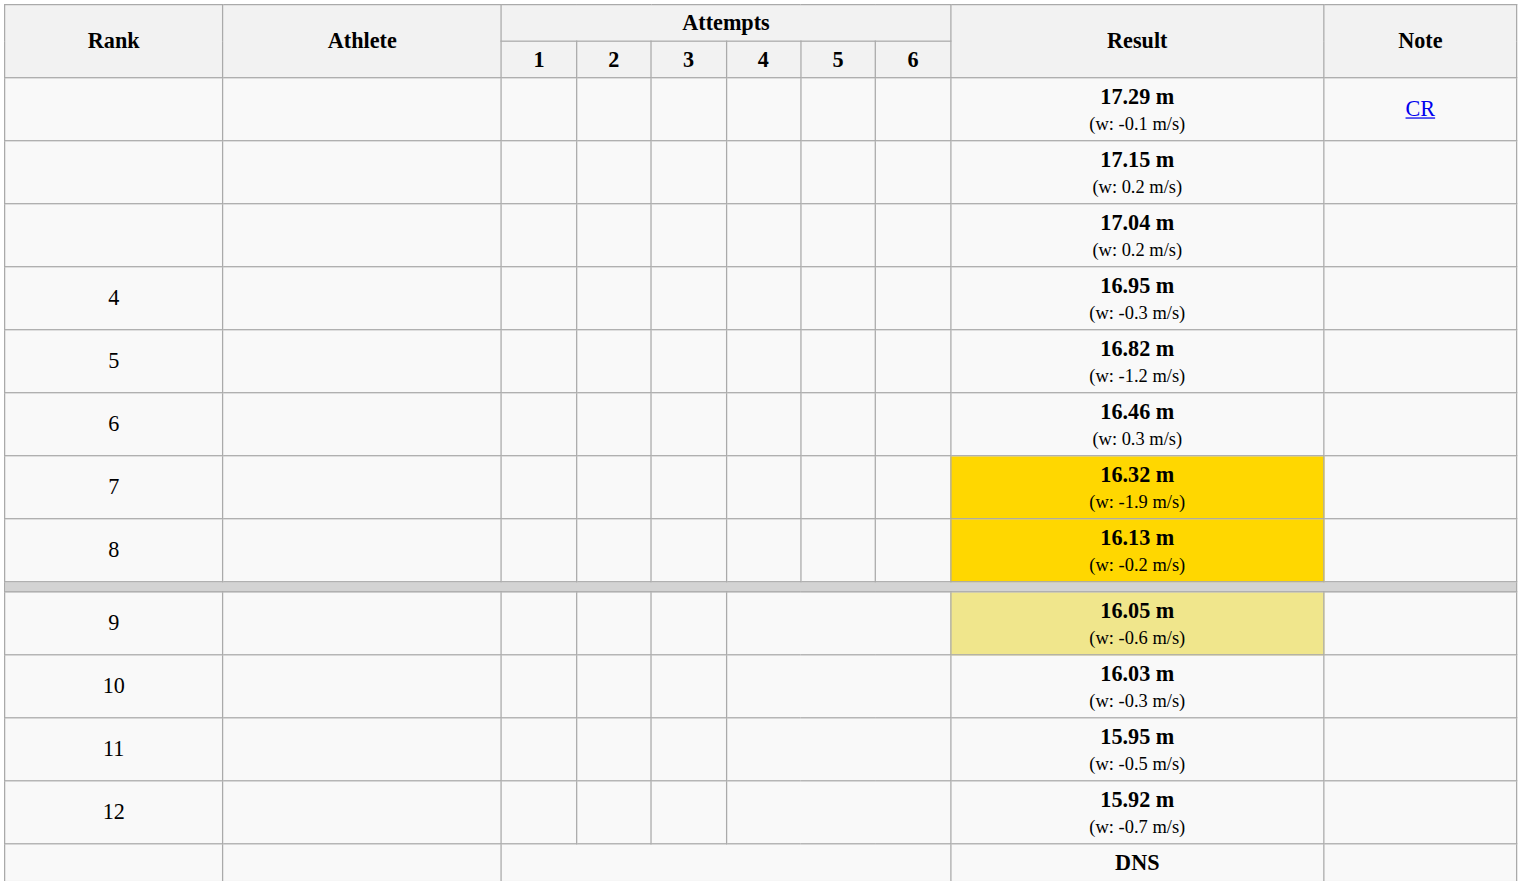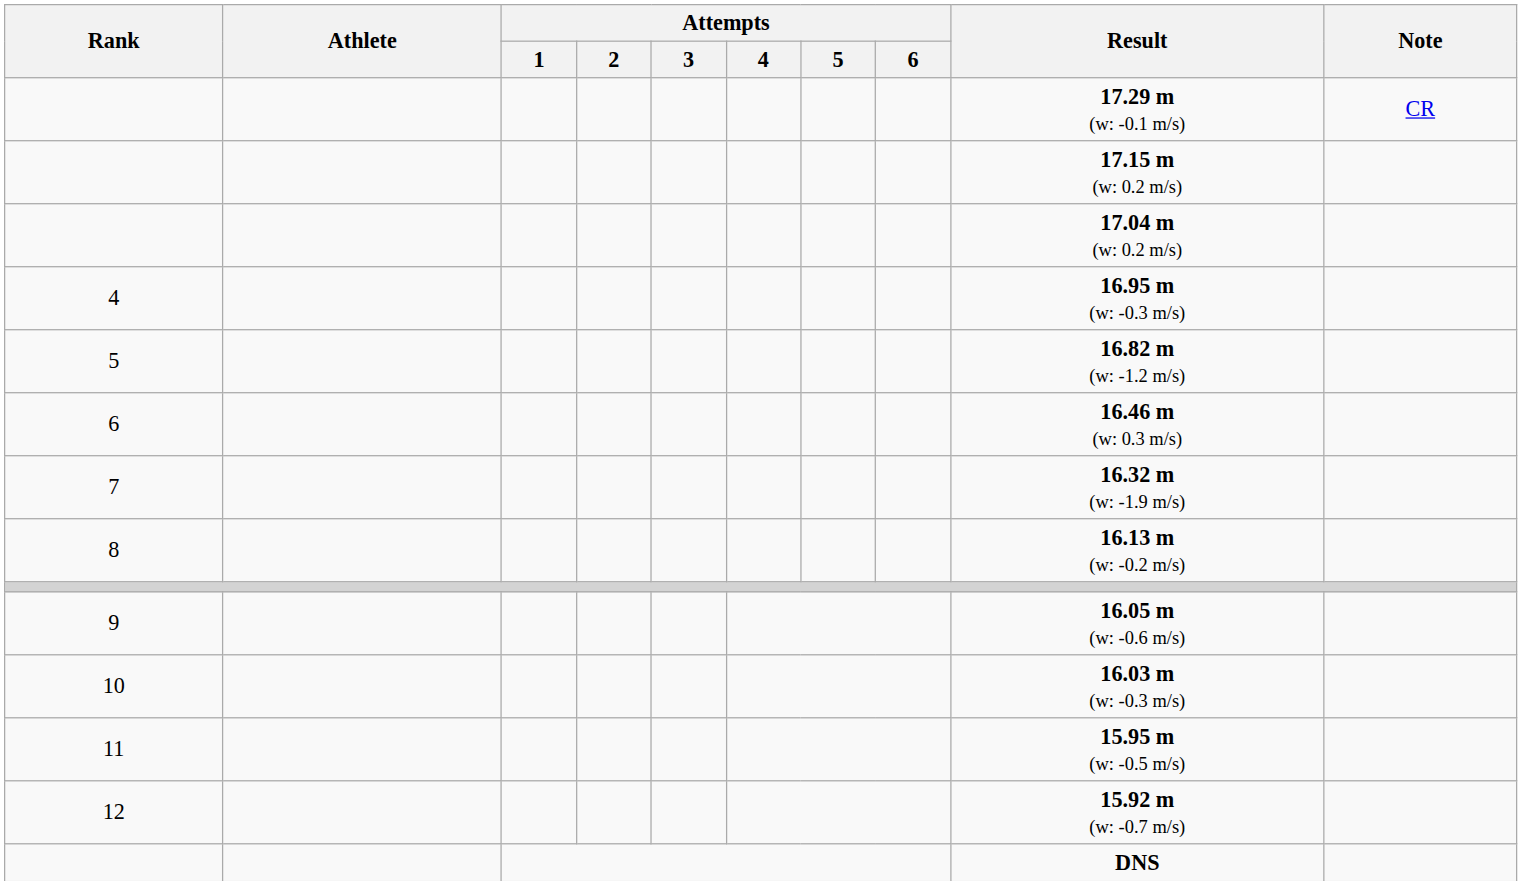7 | Result: gold background -> no background
8 | Result: gold background -> no background
9 | Result: khaki background -> no background
